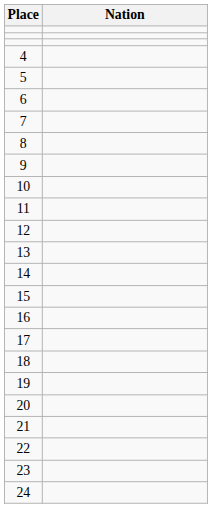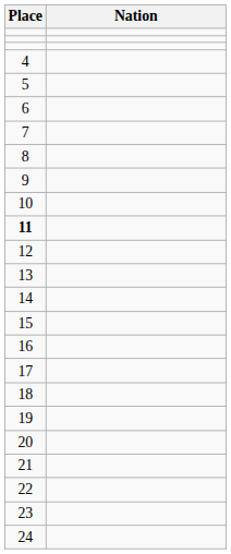row 12 | Place: normal -> bold
